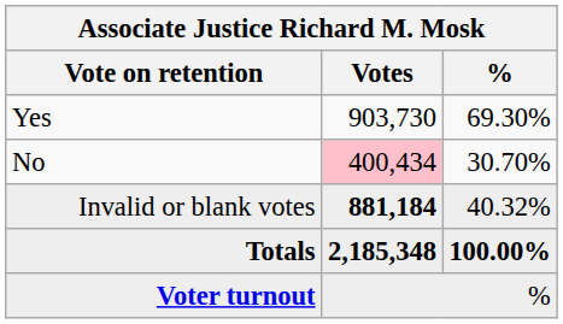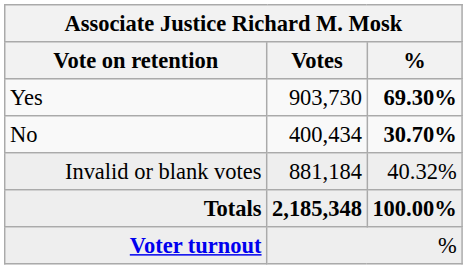Yes | %: normal -> bold
No | Votes: pink background -> no background
No | %: normal -> bold
Invalid or blank votes | Votes: bold -> normal
